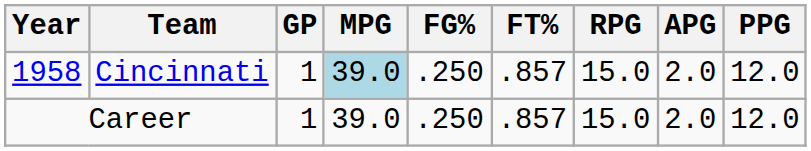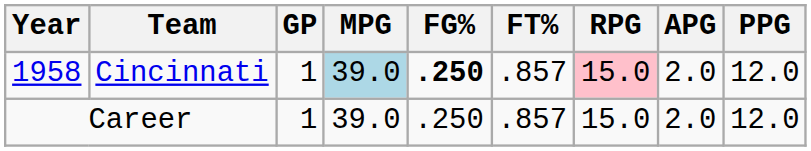1958 | FG%: normal -> bold
1958 | RPG: no background -> pink background
